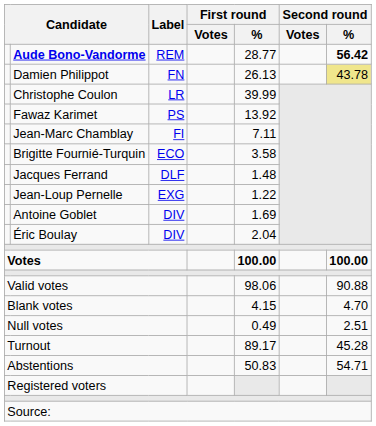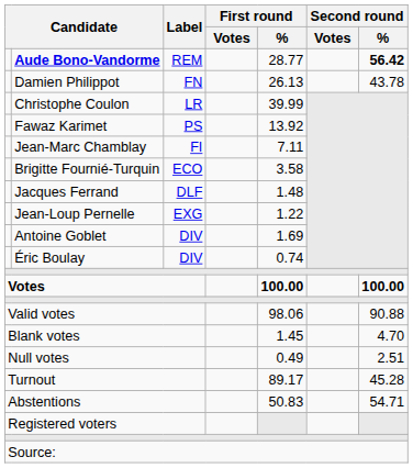Damien Philippot | Second round / %: khaki background -> no background
Éric Boulay | First round / %: 2.04 -> 0.74
Blank votes | First round / %: 4.15 -> 1.45
